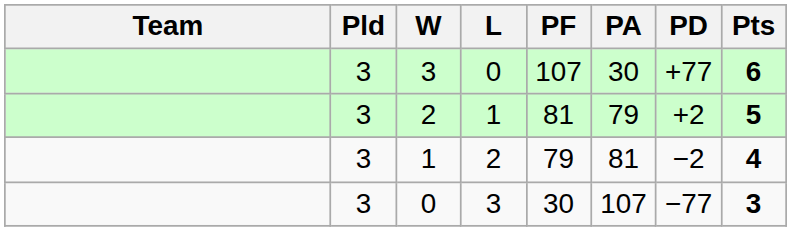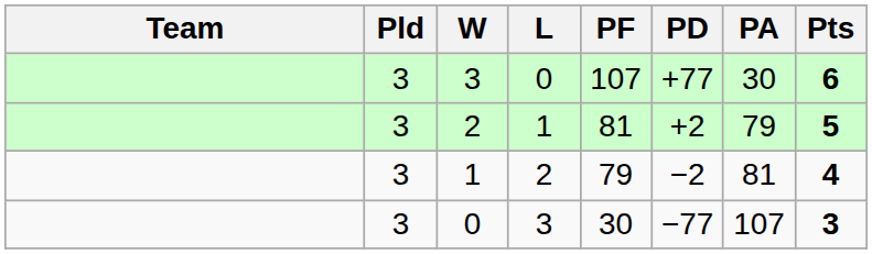columns swapped: PA <-> PD
